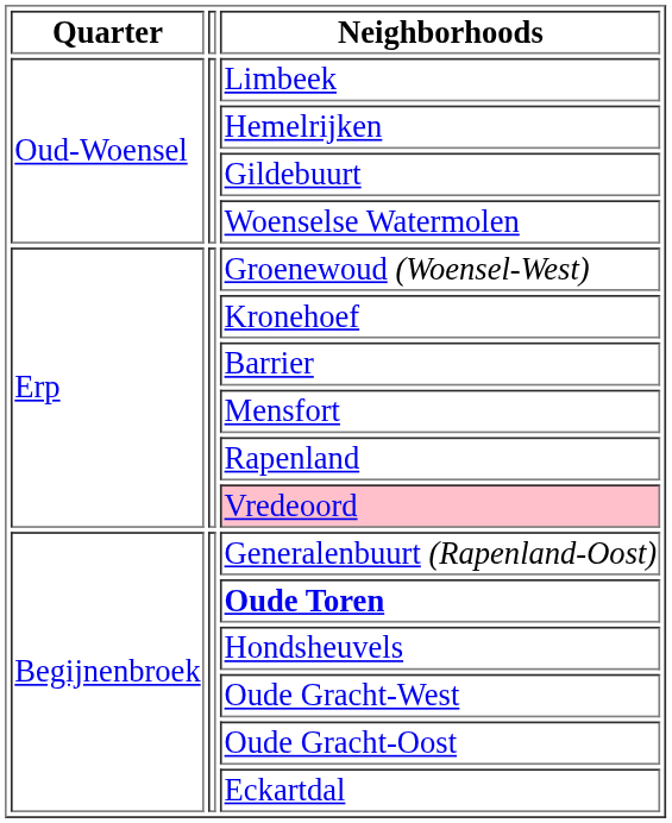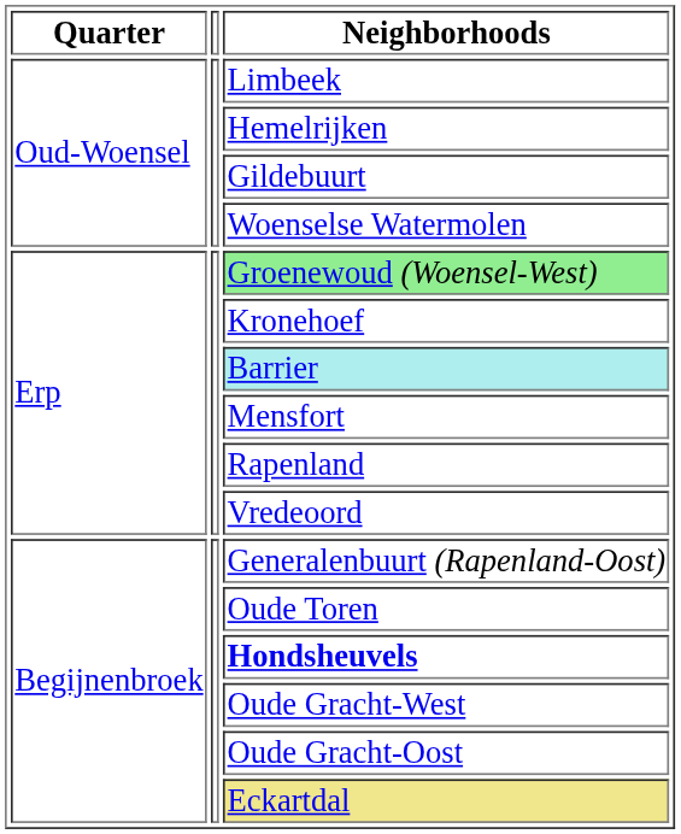Groenewoud (Woensel-West) | Neighborhoods: no background -> lightgreen background
Barrier | Neighborhoods: no background -> paleturquoise background
Vredeoord | Neighborhoods: pink background -> no background
Oude Toren | Neighborhoods: bold -> normal
Hondsheuvels | Neighborhoods: normal -> bold
Eckartdal | Neighborhoods: no background -> khaki background
